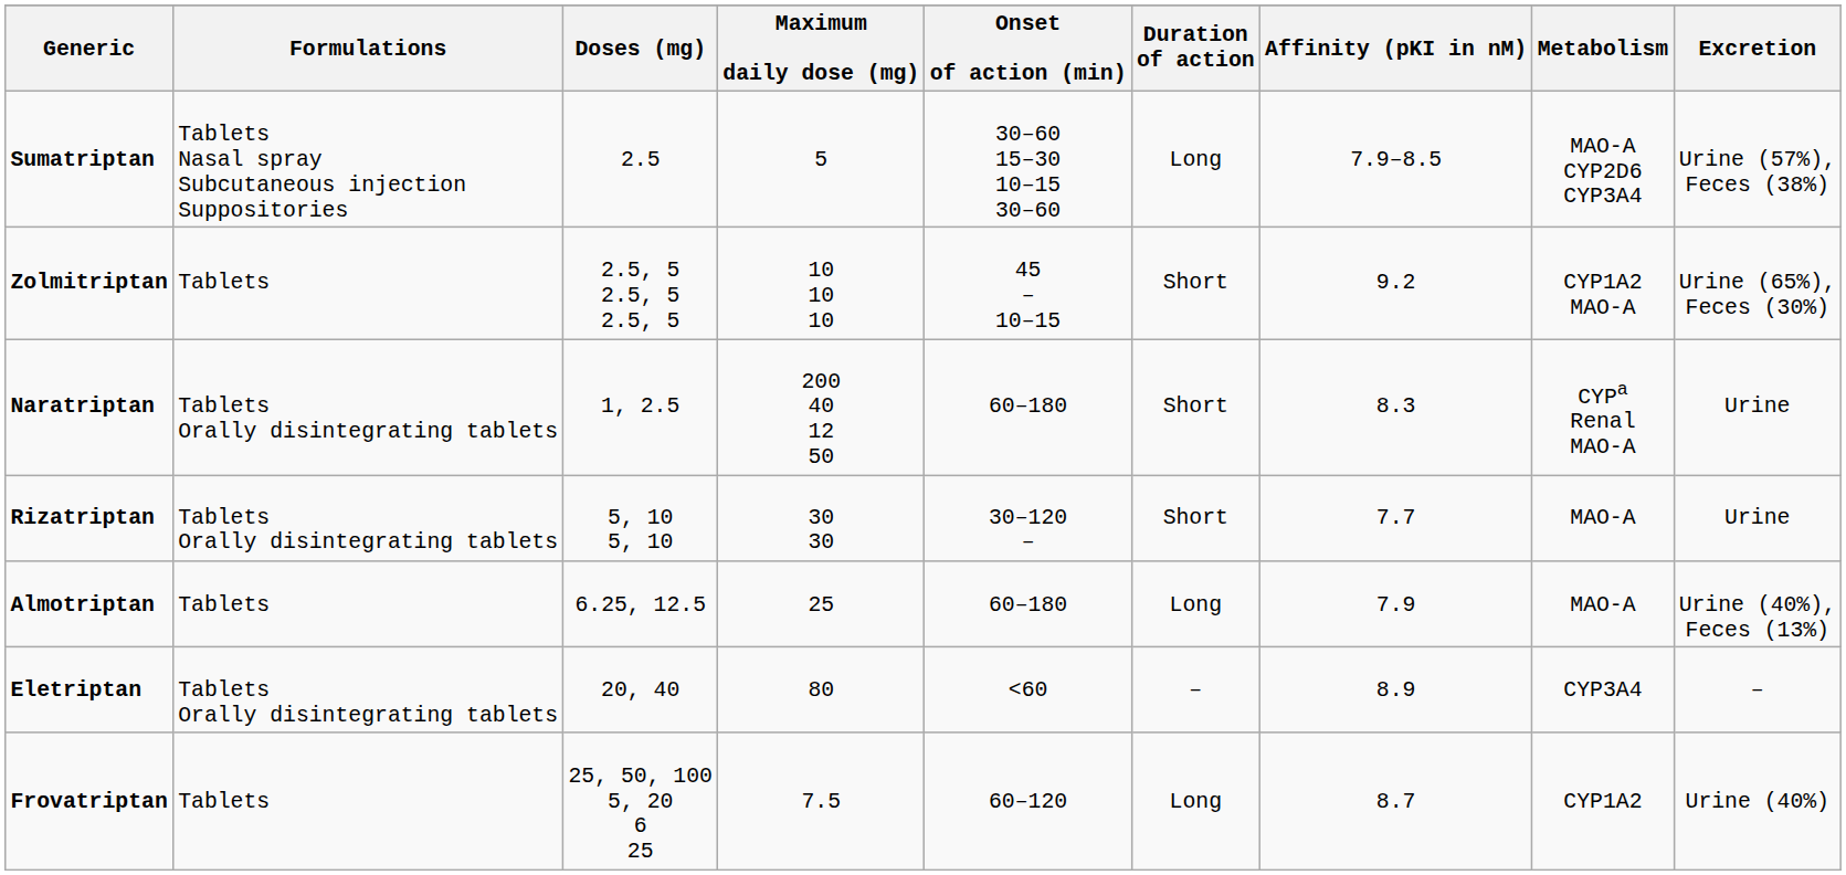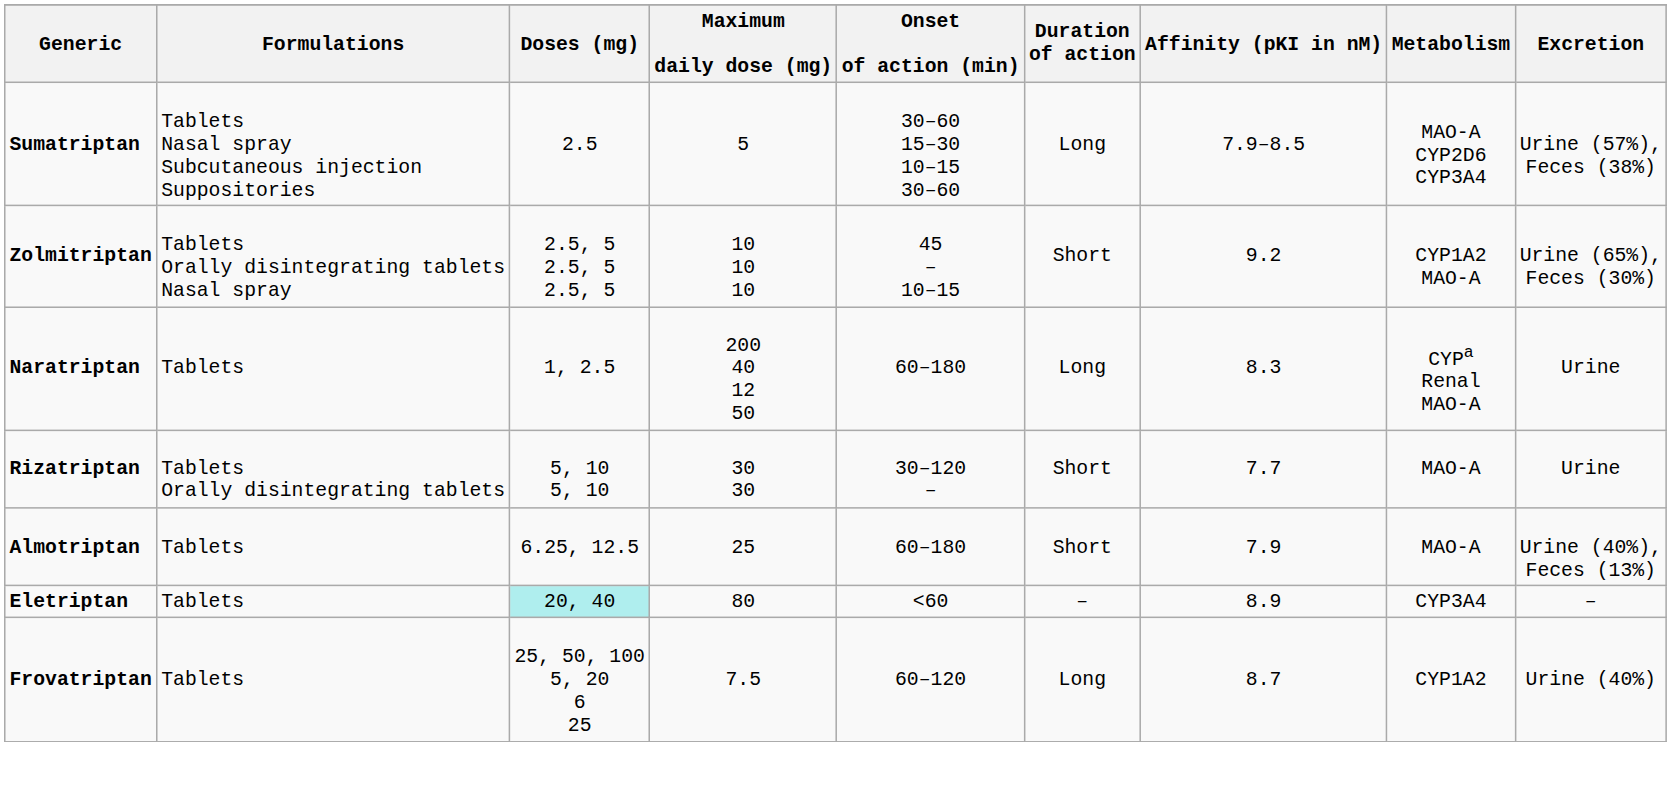Zolmitriptan | Formulations: Tablets -> Tablets Orally disintegrating tablets Nasal spray
Naratriptan | Formulations: Tablets Orally disintegrating tablets -> Tablets
Naratriptan | Duration of action: Short -> Long
Almotriptan | Duration of action: Long -> Short
Eletriptan | Formulations: Tablets Orally disintegrating tablets -> Tablets
Eletriptan | Doses (mg): no background -> paleturquoise background
